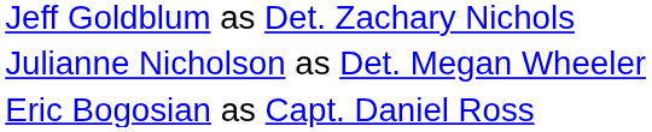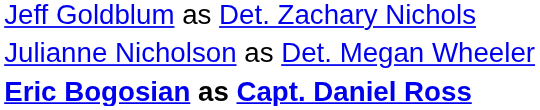row 3 | column 1: normal -> bold
